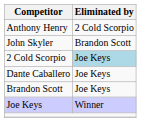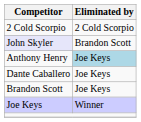row 2 | Competitor: Anthony Henry -> 2 Cold Scorpio
row 3 | Competitor: no background -> lavender background
row 4 | Competitor: 2 Cold Scorpio -> Anthony Henry
